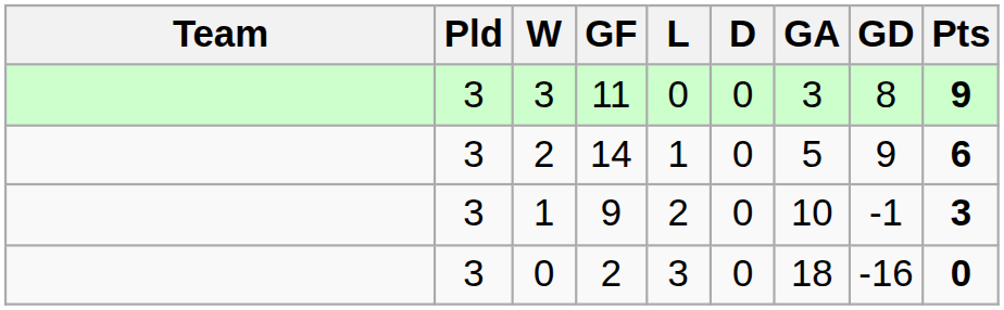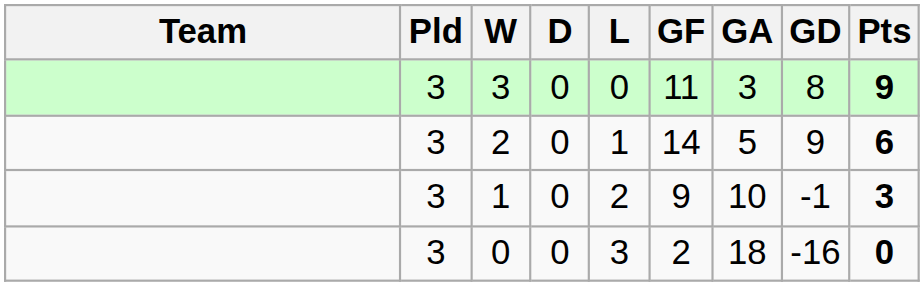columns swapped: D <-> GF
